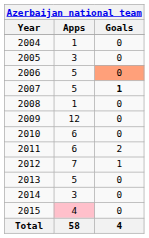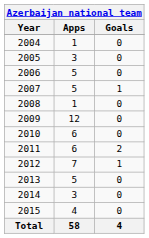2006 | Goals: lightsalmon background -> no background
2007 | Goals: bold -> normal
2015 | Apps: pink background -> no background
